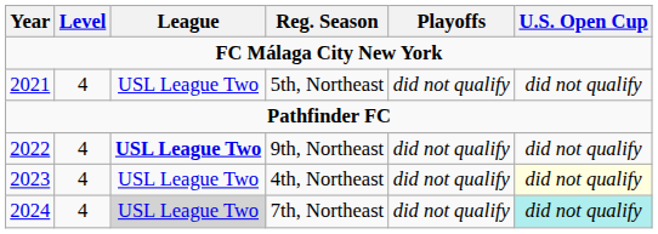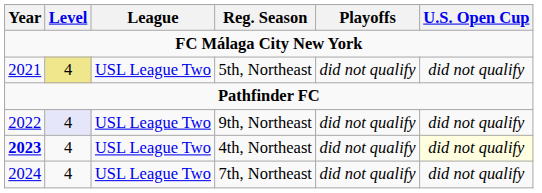5th, Northeast | Level: no background -> khaki background
9th, Northeast | Level: no background -> lavender background
9th, Northeast | League: bold -> normal
4th, Northeast | Year: normal -> bold
7th, Northeast | League: lightgrey background -> no background
7th, Northeast | U.S. Open Cup: paleturquoise background -> no background
